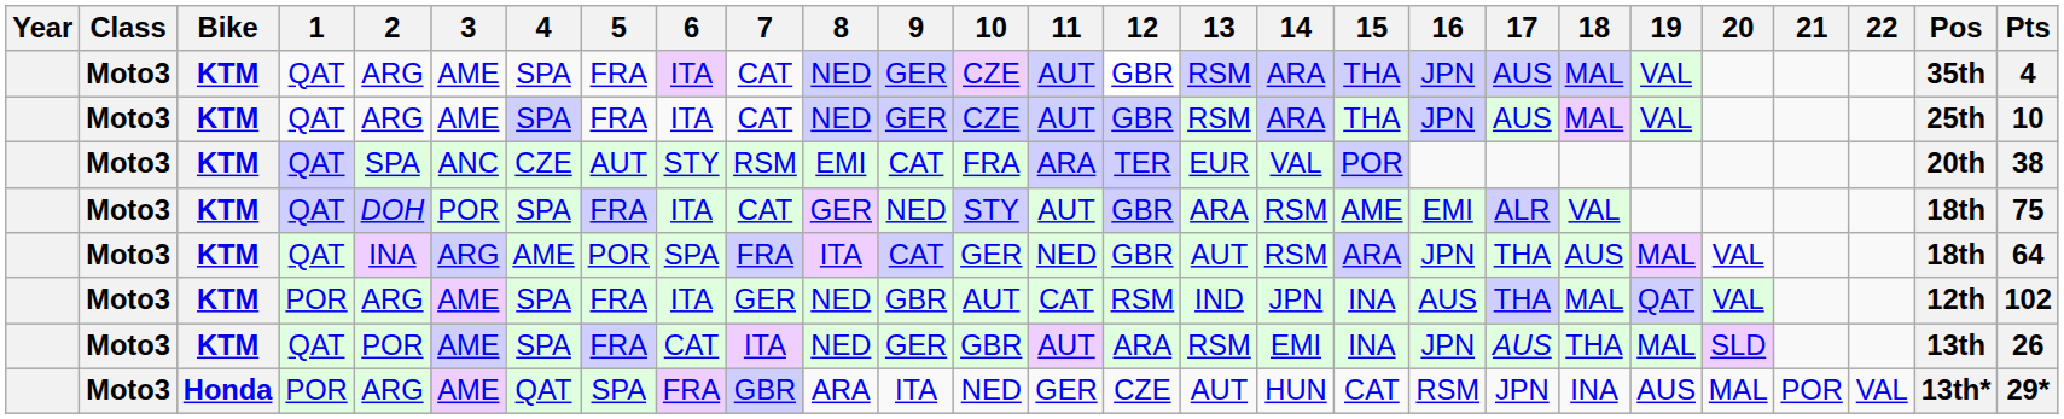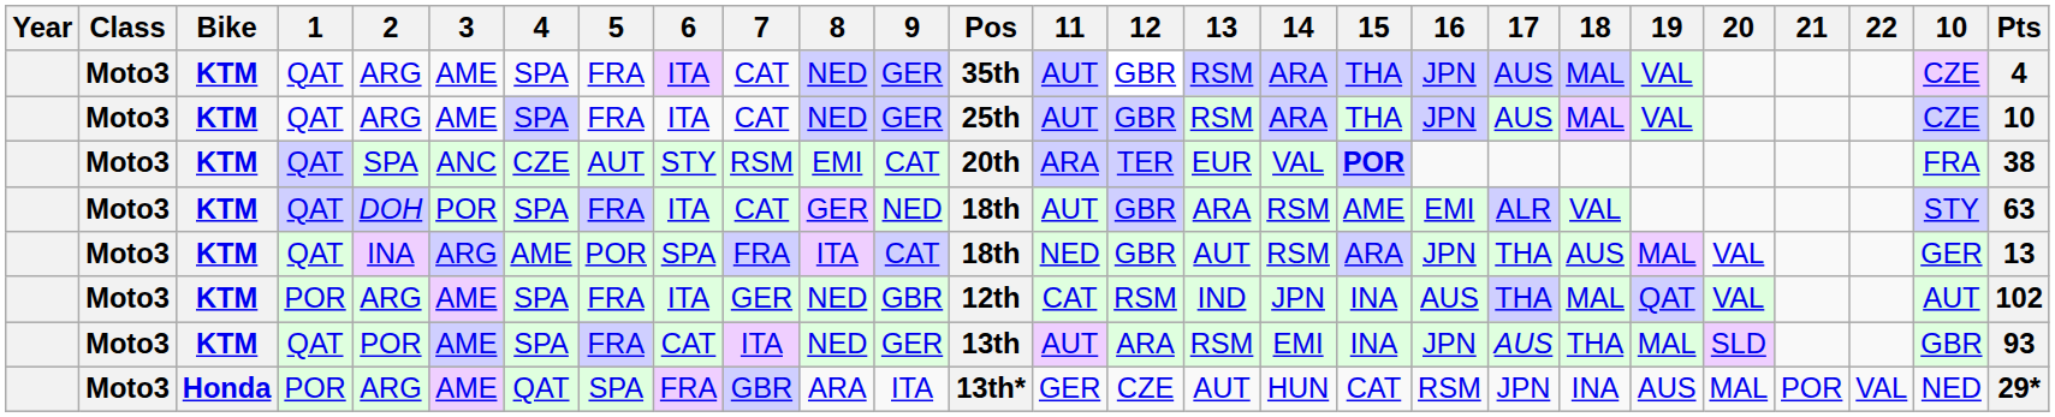columns swapped: 10 <-> Pos
row 4 | 15: normal -> bold
row 5 | Pts: 75 -> 63
row 6 | Pts: 64 -> 13
row 8 | Pts: 26 -> 93
